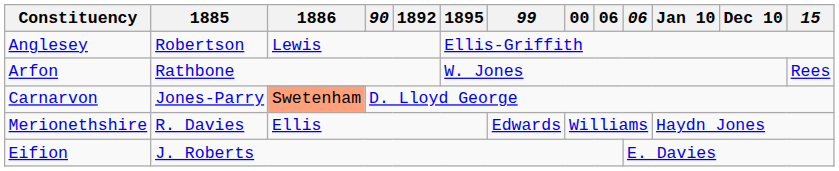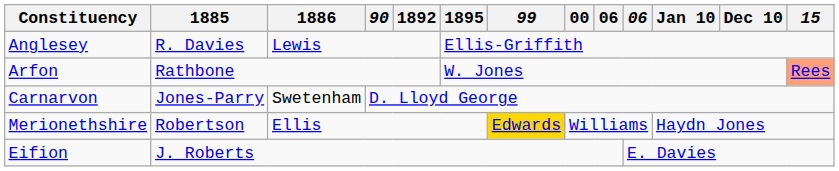Anglesey | 1885: Robertson -> R. Davies
Arfon | 15: no background -> lightsalmon background
Carnarvon | 1886: lightsalmon background -> no background
Merionethshire | 1885: R. Davies -> Robertson
Merionethshire | 99: no background -> gold background
